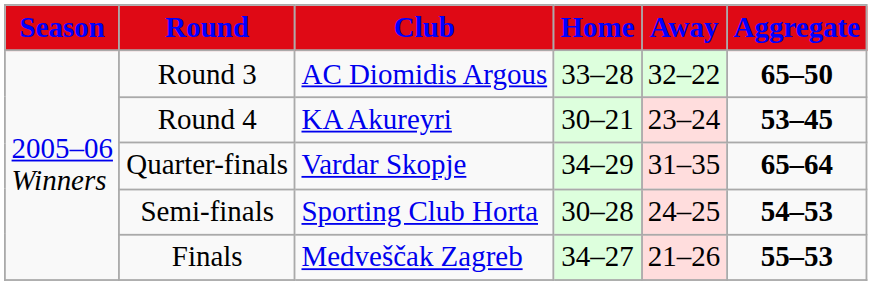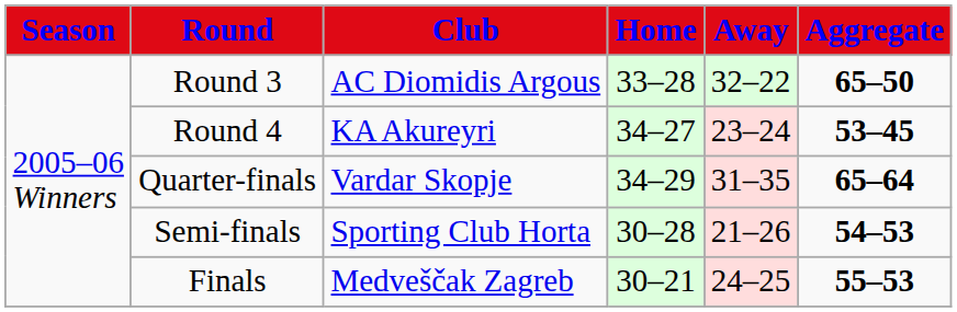Round 4 | Home: 30–21 -> 34–27
Semi-finals | Away: 24–25 -> 21–26
Finals | Home: 34–27 -> 30–21
Finals | Away: 21–26 -> 24–25
